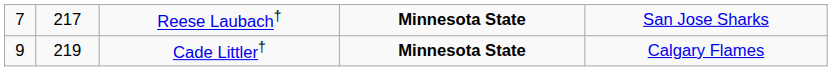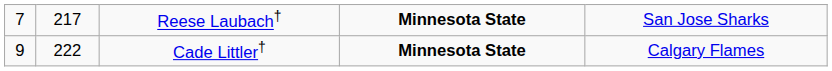Cade Littler† | column 2: 219 -> 222
